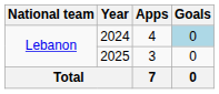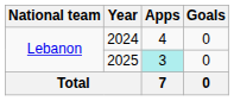2024 | Goals: lightblue background -> no background
2025 | Apps: no background -> paleturquoise background
